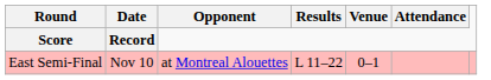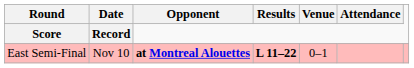East Semi-Final | Opponent: normal -> bold
East Semi-Final | Results: normal -> bold
